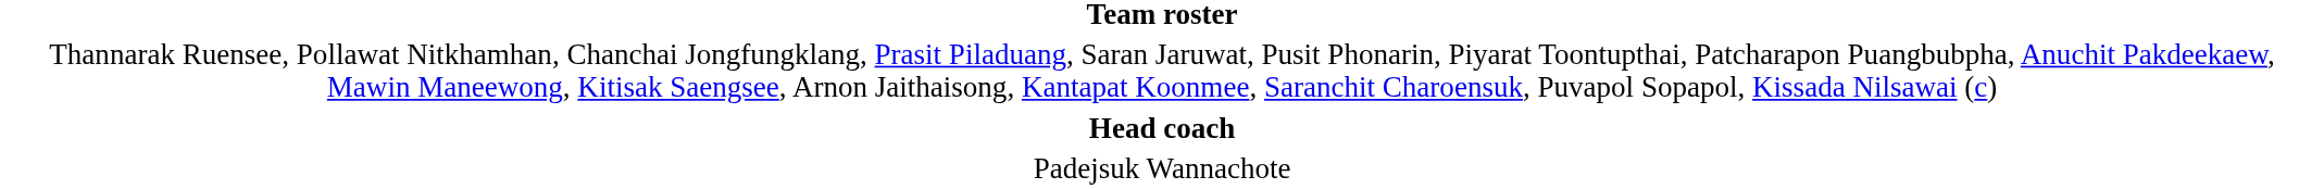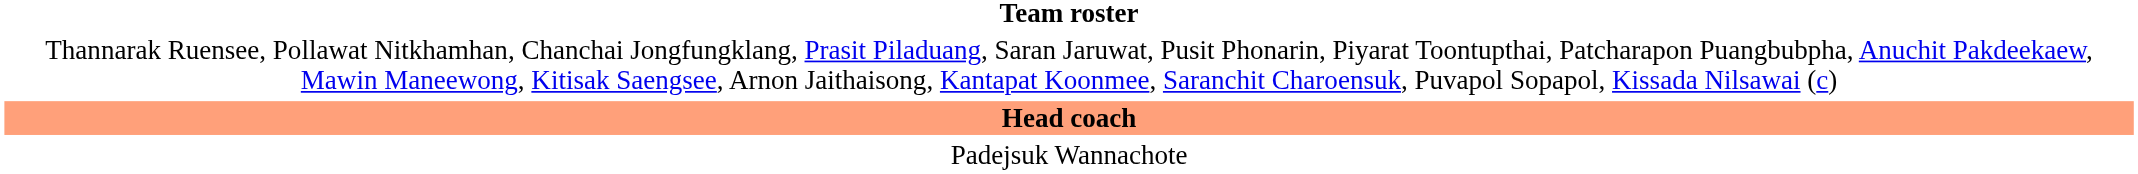row 3 | column 1: no background -> lightsalmon background
